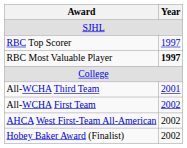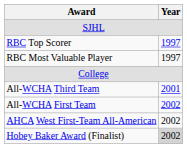RBC Most Valuable Player | Year: bold -> normal
Hobey Baker Award (Finalist) | Year: no background -> lightgrey background
